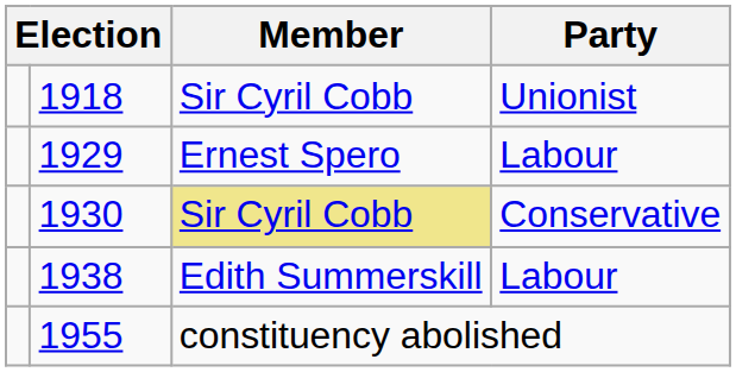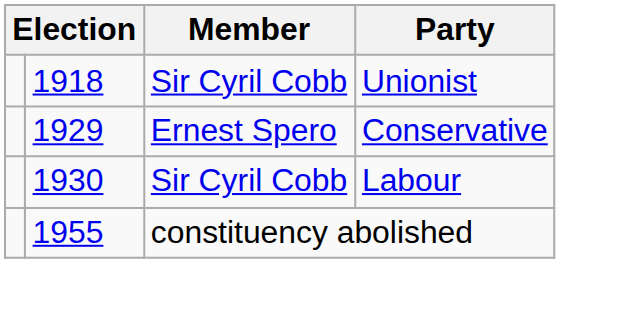1929 | Party: Labour -> Conservative
1930 | Member: khaki background -> no background
1930 | Party: Conservative -> Labour
- row: 1938 | Edith Summerskill | Labour
